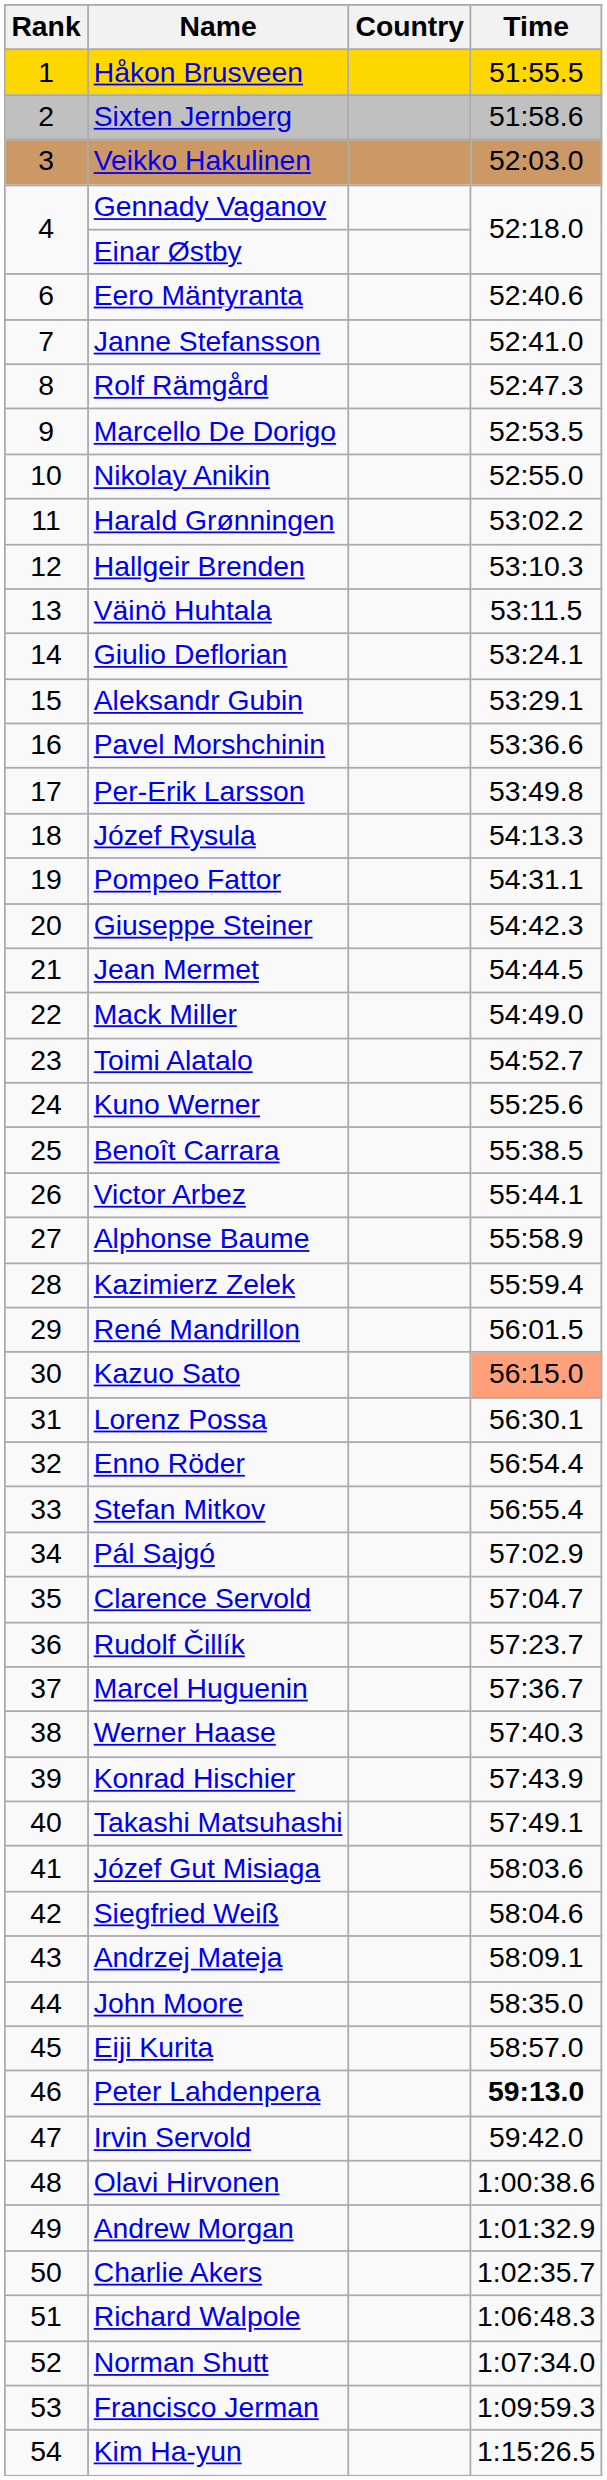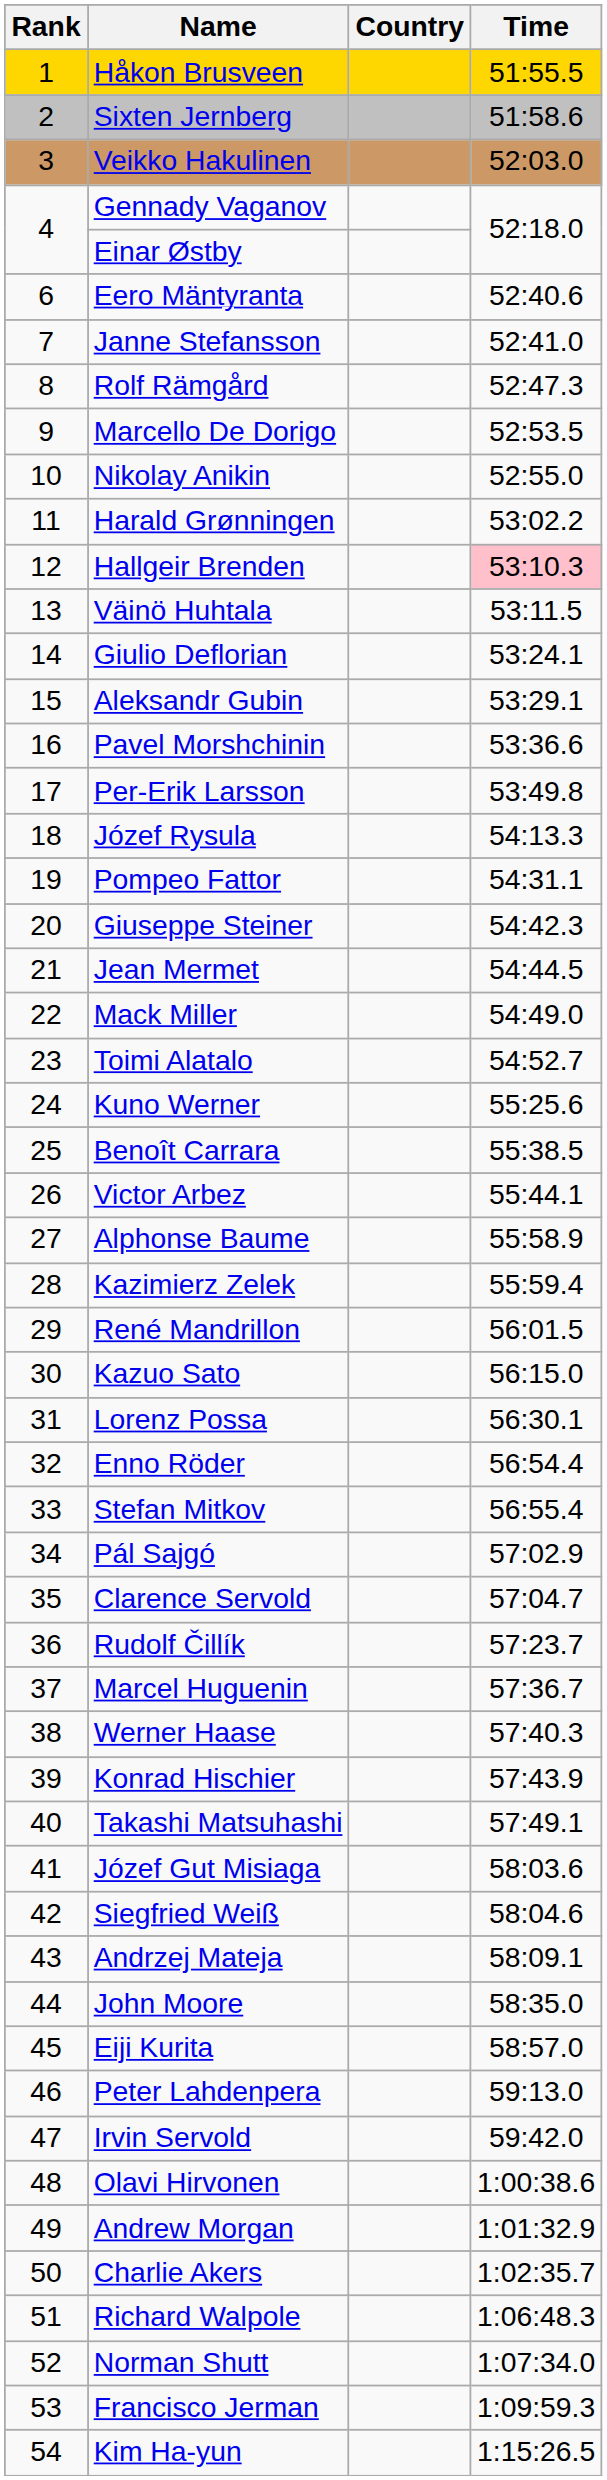Hallgeir Brenden | Time: no background -> pink background
Kazuo Sato | Time: lightsalmon background -> no background
Peter Lahdenpera | Time: bold -> normal
